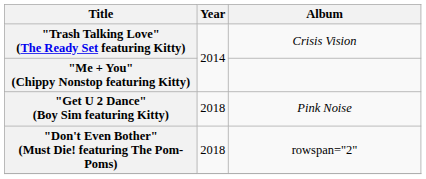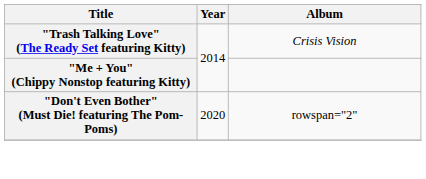- row: "Get U 2 Dance" (Boy Sim featuring Kitty) | 2018 | Pink Noise
"Don't Even Bother" (Must Die! featuring The Pom-Poms) | Year: 2018 -> 2020
